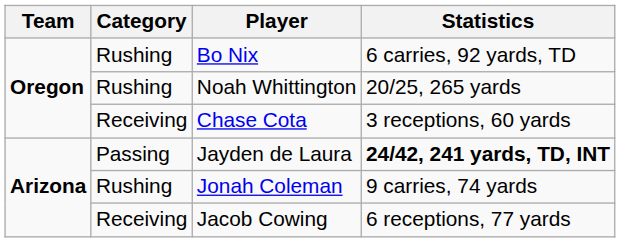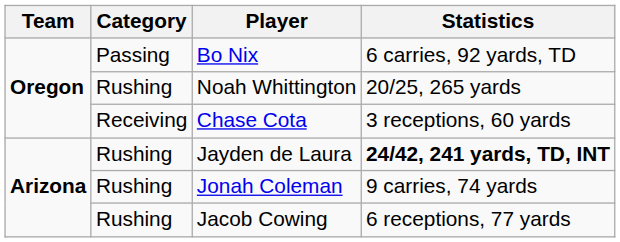Bo Nix | Category: Rushing -> Passing
Jayden de Laura | Category: Passing -> Rushing
Jacob Cowing | Category: Receiving -> Rushing
